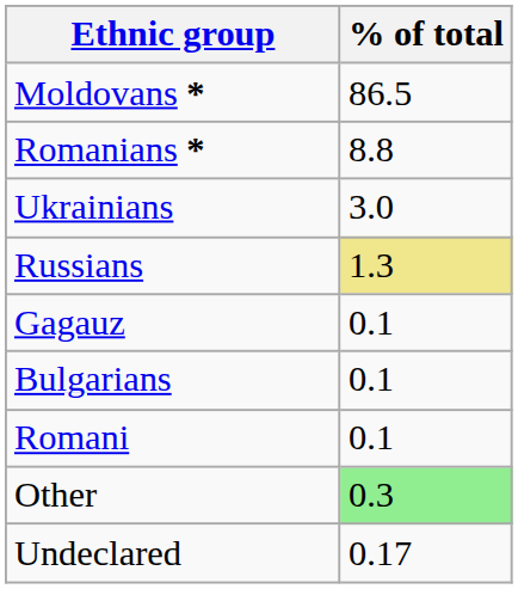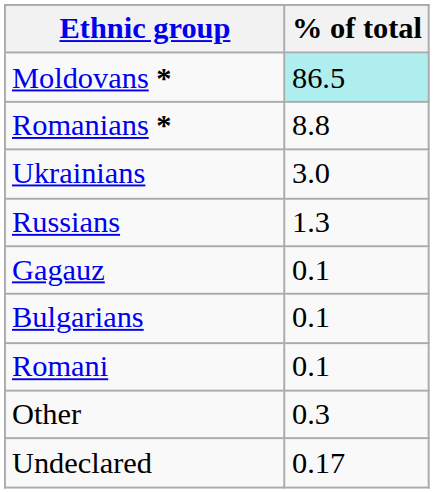Moldovans * | % of total: no background -> paleturquoise background
Russians | % of total: khaki background -> no background
Other | % of total: lightgreen background -> no background
